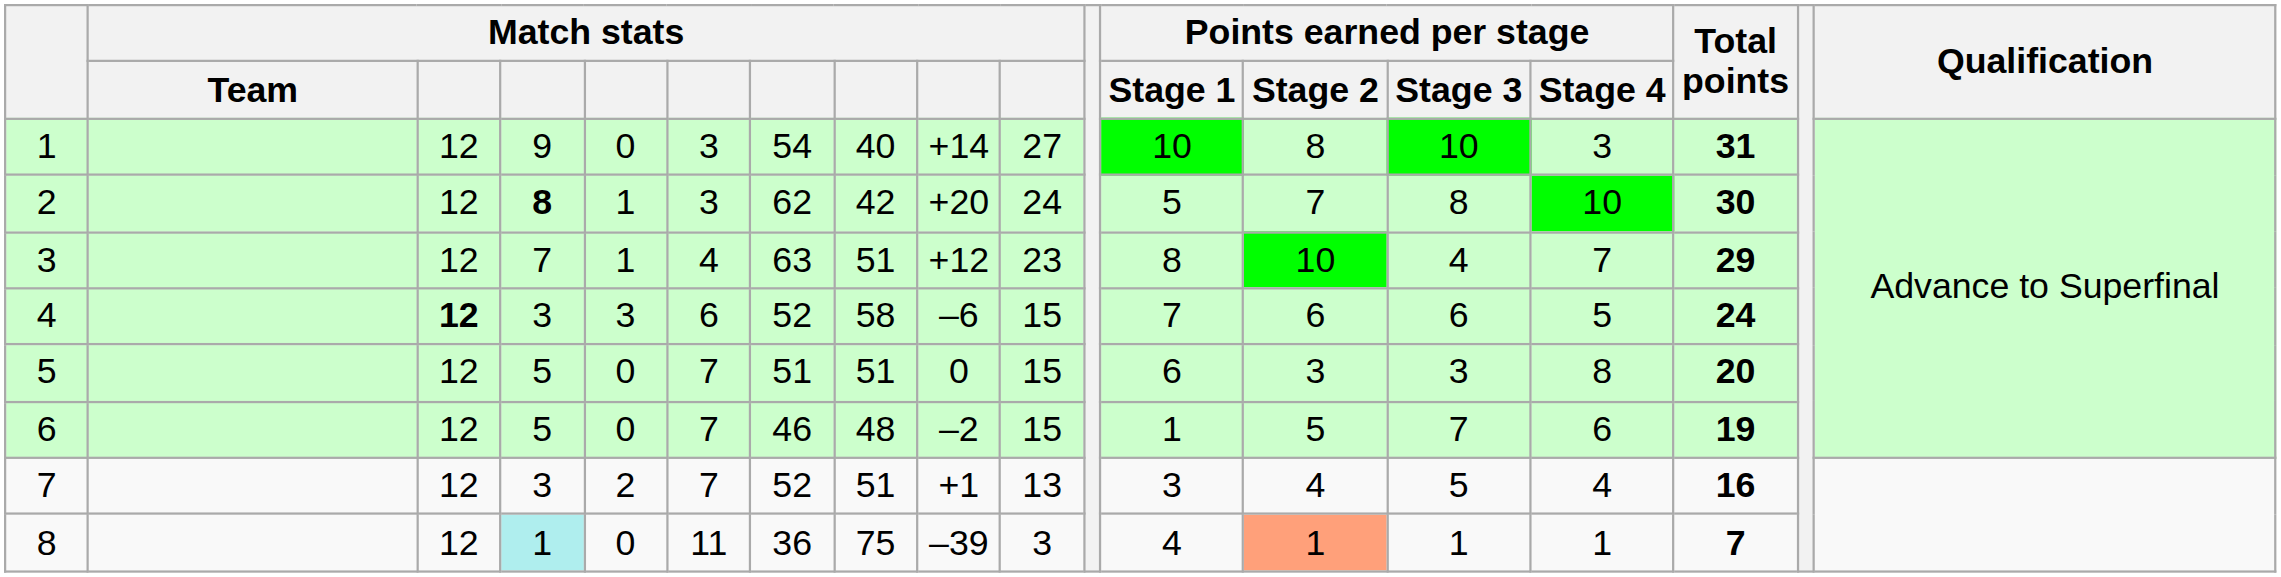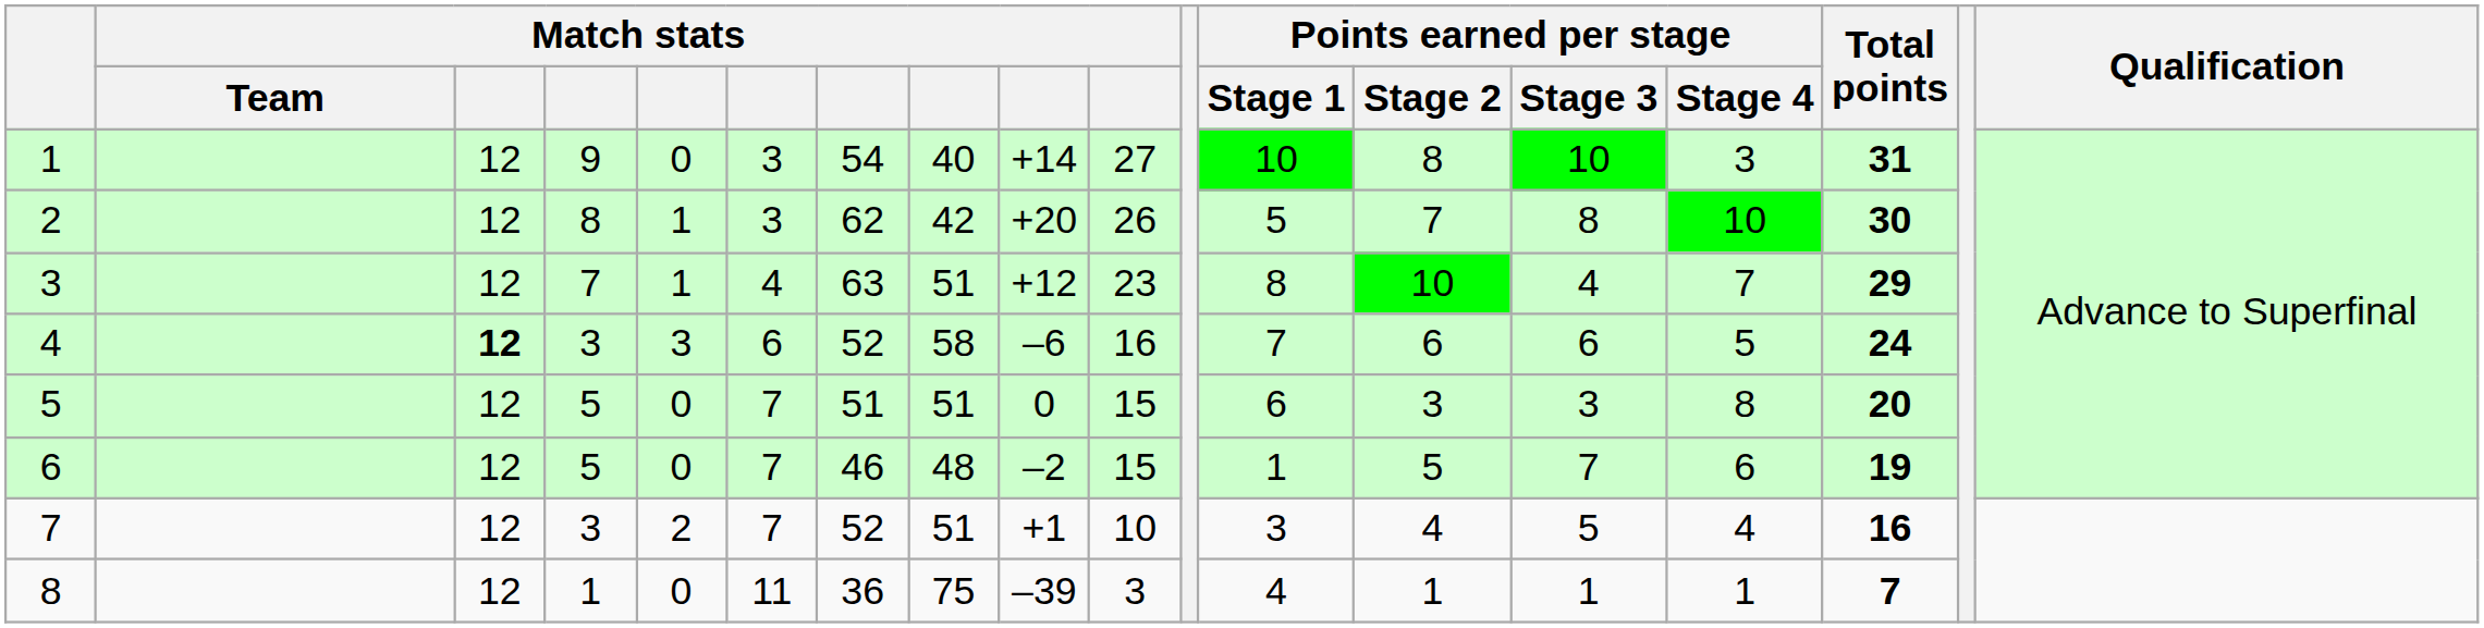row 4 | column 4: bold -> normal
row 4 | column 10: 24 -> 26
row 6 | column 10: 15 -> 16
row 9 | column 10: 13 -> 10
row 10 | column 4: paleturquoise background -> no background
row 10 | Points earned per stage / Stage 2: lightsalmon background -> no background
